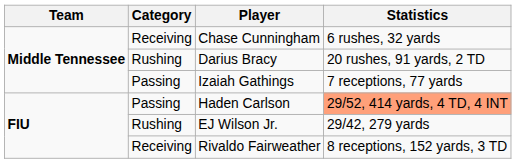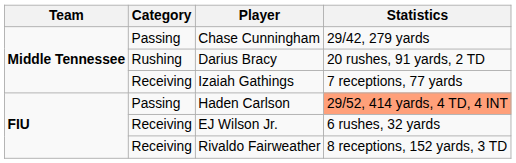Chase Cunningham | Category: Receiving -> Passing
Chase Cunningham | Statistics: 6 rushes, 32 yards -> 29/42, 279 yards
Izaiah Gathings | Category: Passing -> Receiving
EJ Wilson Jr. | Category: Rushing -> Receiving
EJ Wilson Jr. | Statistics: 29/42, 279 yards -> 6 rushes, 32 yards
